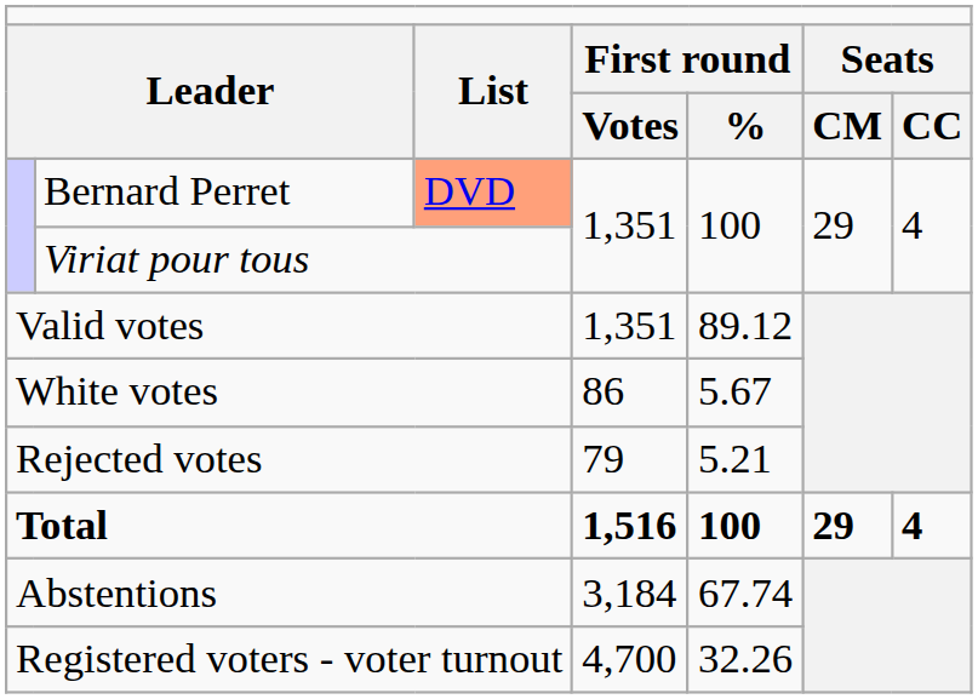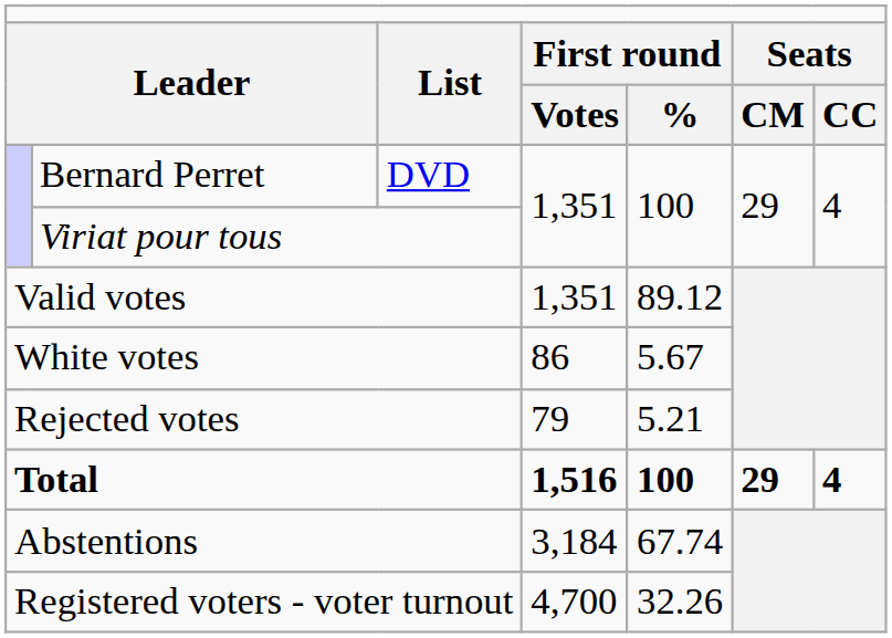Bernard Perret | column 3: lightsalmon background -> no background
